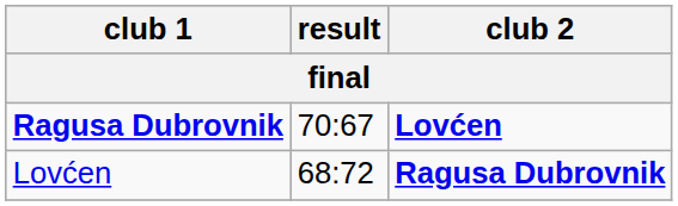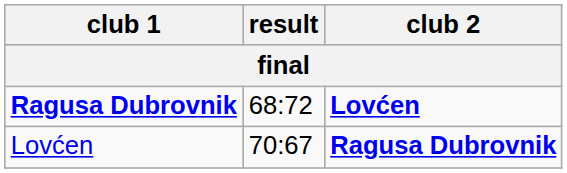row 3 | result: 70:67 -> 68:72
row 4 | result: 68:72 -> 70:67
